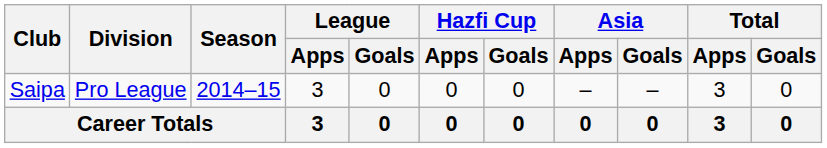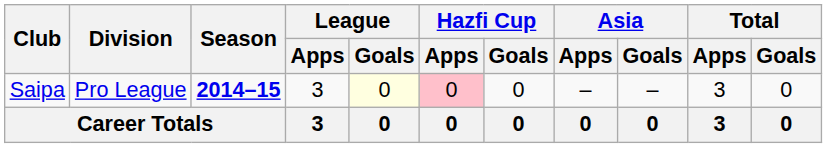Saipa | Season: normal -> bold
Saipa | League / Goals: no background -> lightyellow background
Saipa | Hazfi Cup / Apps: no background -> pink background
